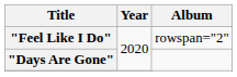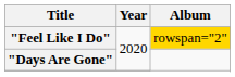"Feel Like I Do" | Album: no background -> gold background
